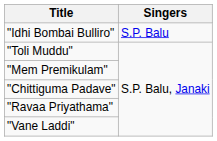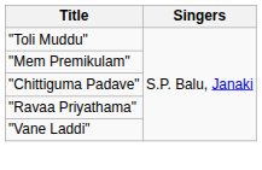- row: "Idhi Bombai Bulliro" | S.P. Balu
